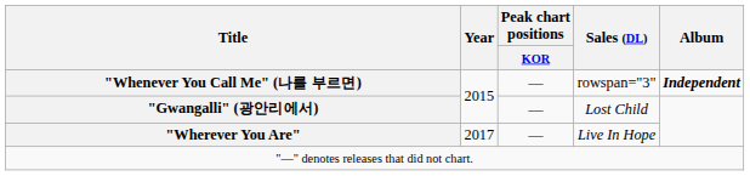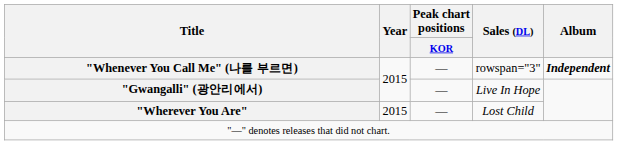"Gwangalli" (광안리에서) | Sales (DL): Lost Child -> Live In Hope
"Wherever You Are" | Year: 2017 -> 2015
"Wherever You Are" | Sales (DL): Live In Hope -> Lost Child
